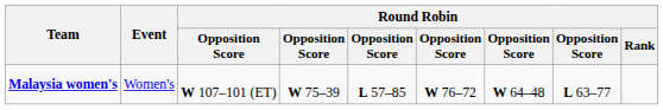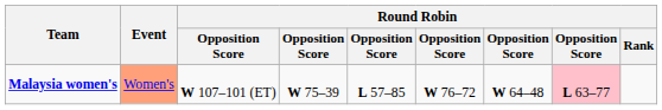Malaysia women's | Event: no background -> lightsalmon background
Malaysia women's | column 8: no background -> pink background
